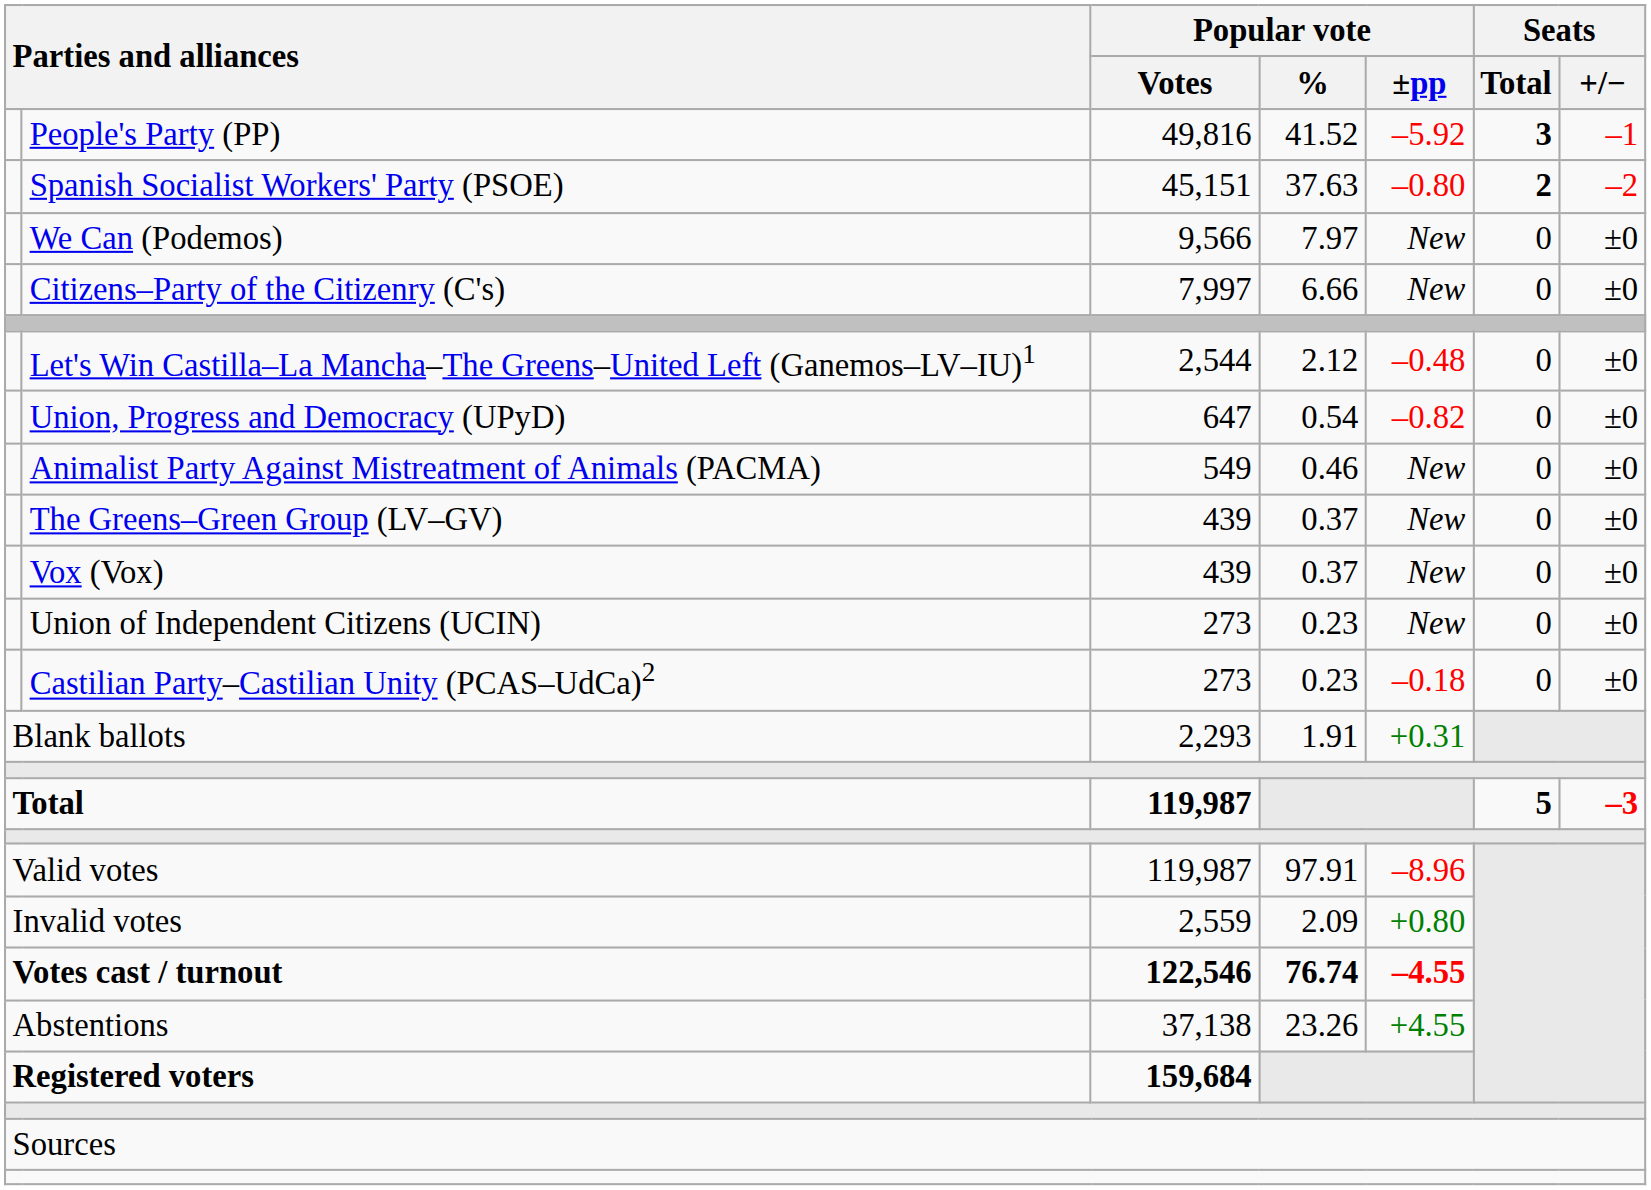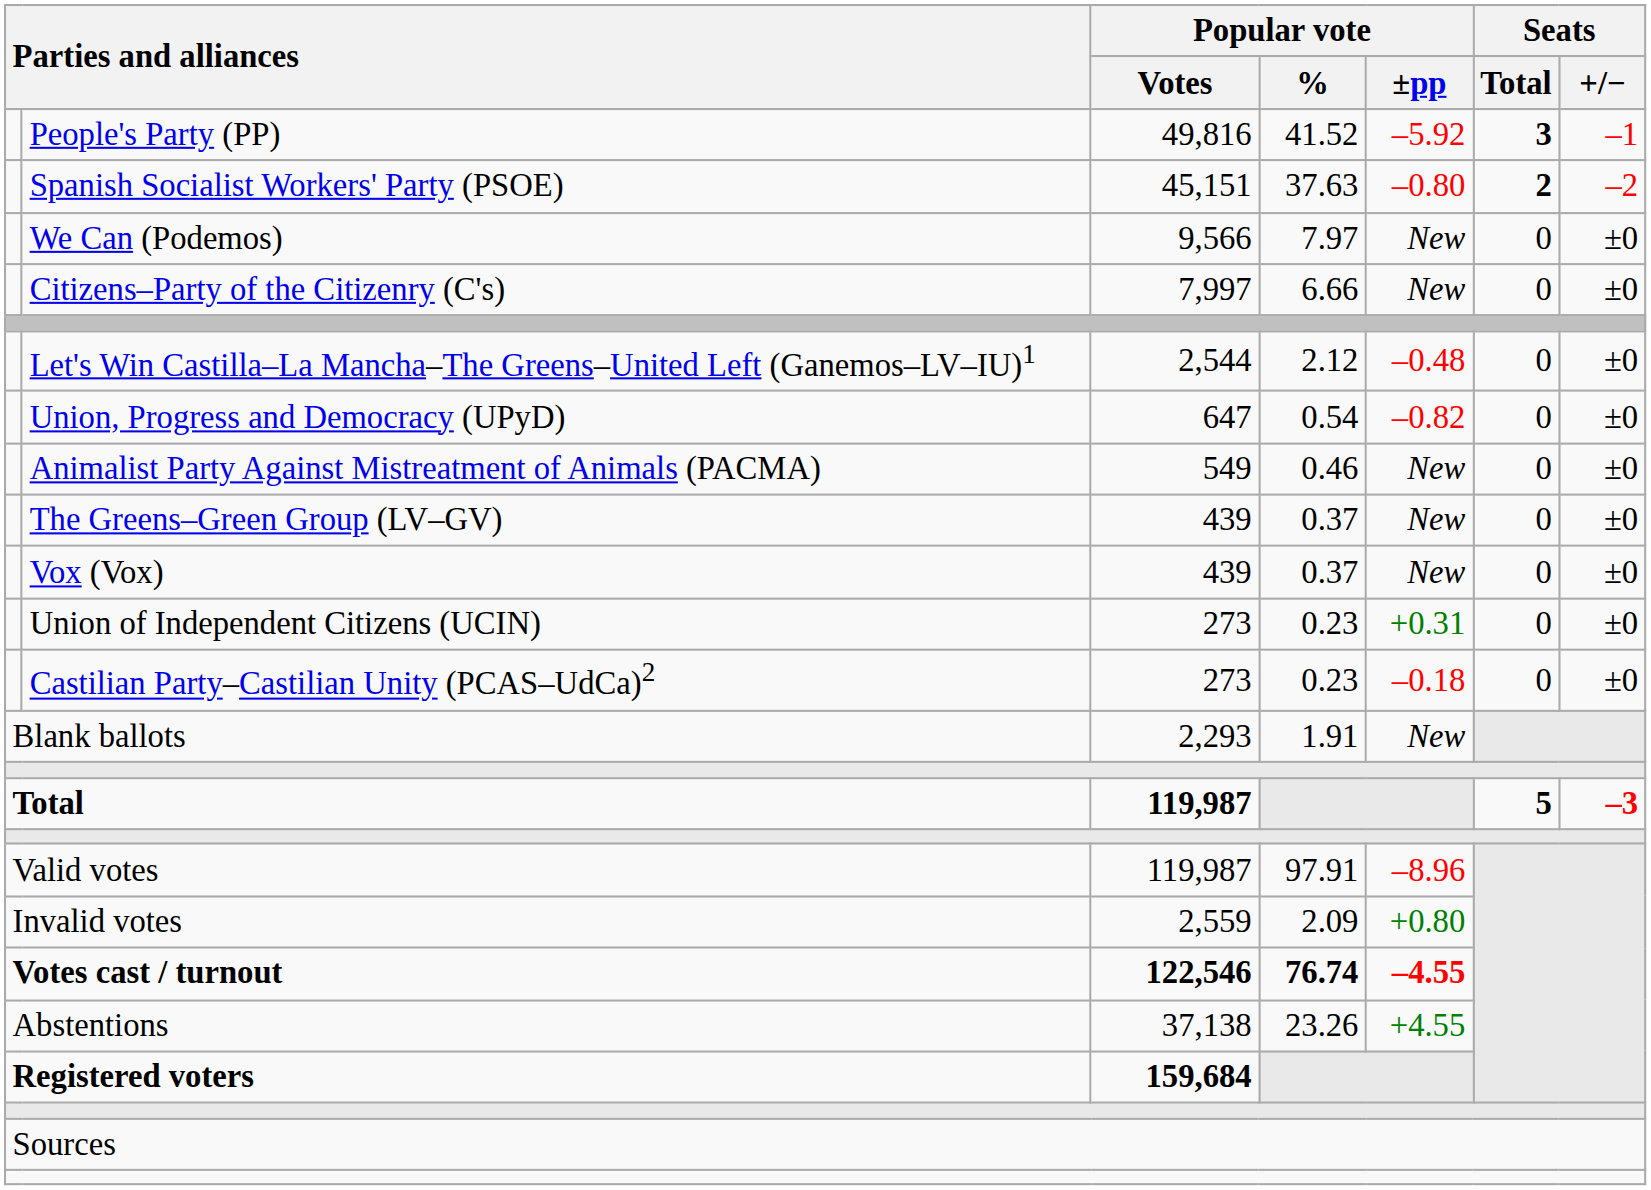Union of Independent Citizens (UCIN) | Popular vote / ±pp: New -> +0.31
Blank ballots | Popular vote / ±pp: +0.31 -> New
